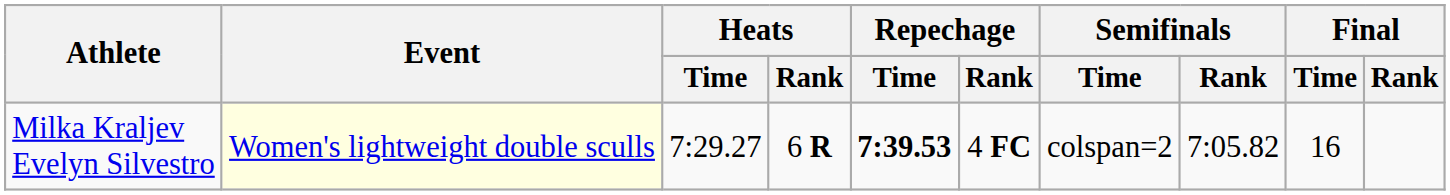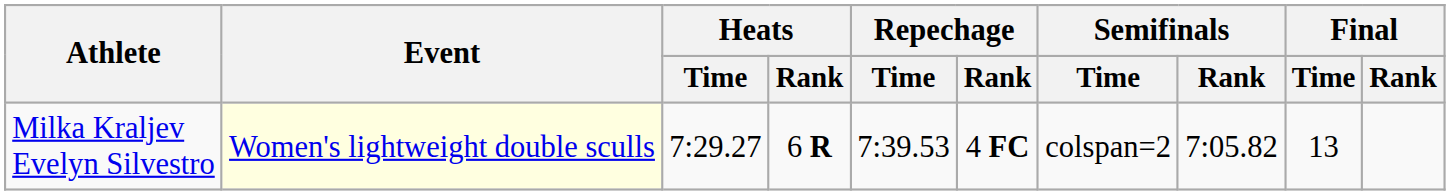Milka Kraljev Evelyn Silvestro | Repechage / Time: bold -> normal
Milka Kraljev Evelyn Silvestro | Final / Time: 16 -> 13
